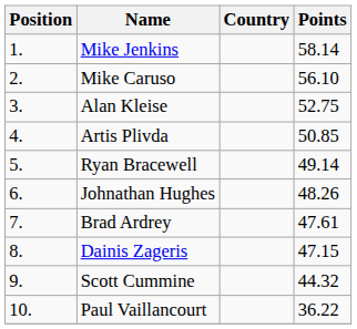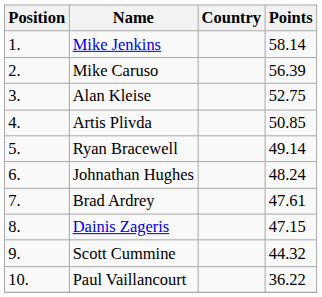Mike Caruso | Points: 56.10 -> 56.39
Johnathan Hughes | Points: 48.26 -> 48.24
